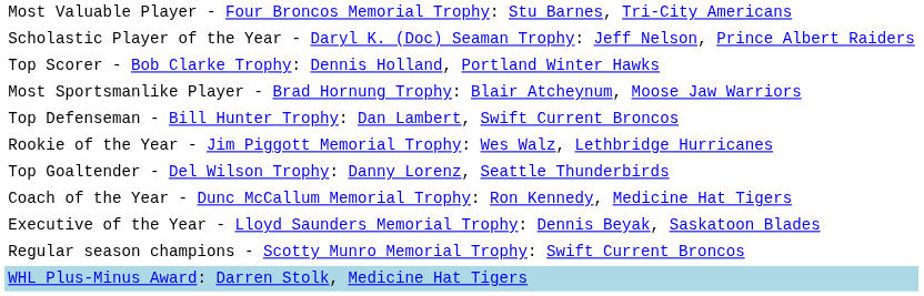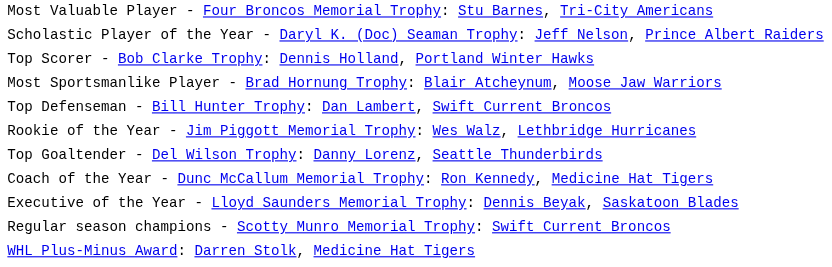row 11 | column 1: lightblue background -> no background
